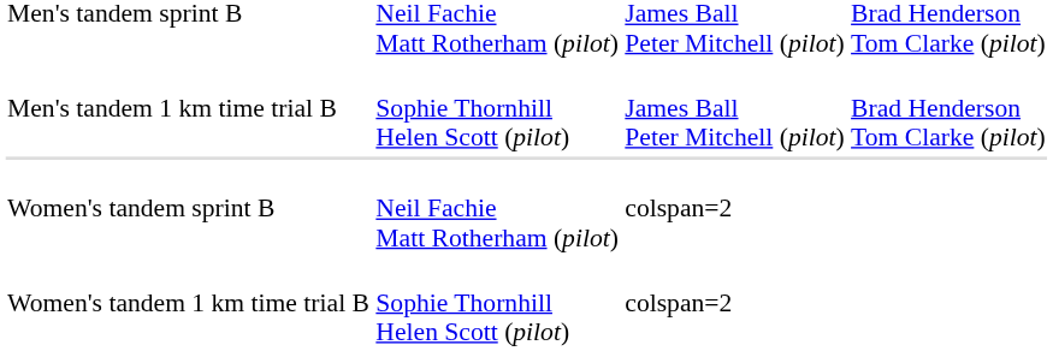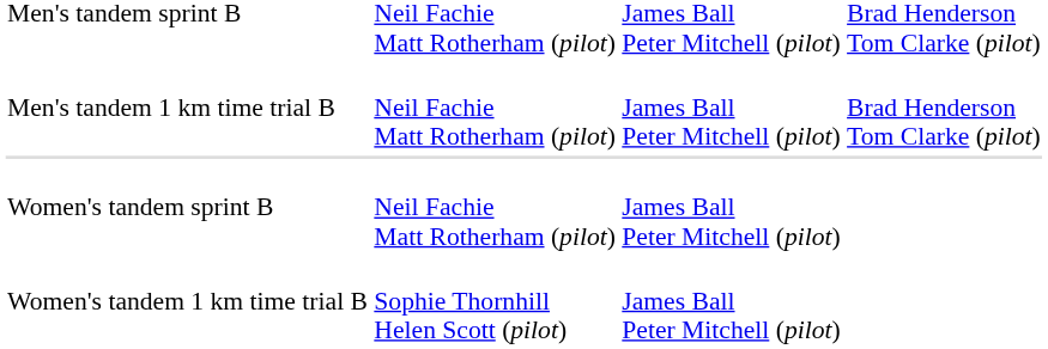Men's tandem 1 km time trial B | column 2: Sophie Thornhill Helen Scott (pilot) -> Neil Fachie Matt Rotherham (pilot)
Women's tandem sprint B | column 3: colspan=2 -> James Ball Peter Mitchell (pilot)
Women's tandem 1 km time trial B | column 3: colspan=2 -> James Ball Peter Mitchell (pilot)
